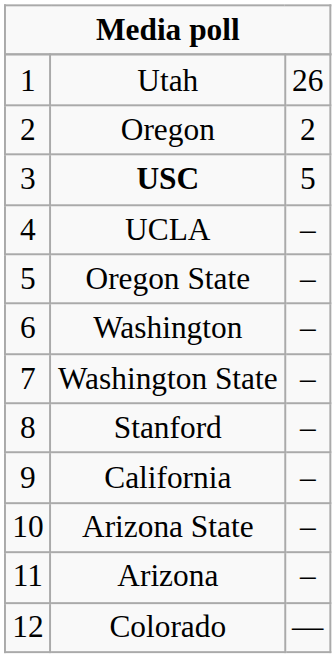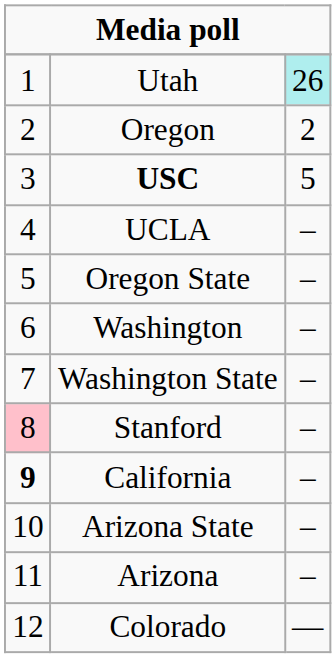Utah | column 3: no background -> paleturquoise background
Stanford | column 1: no background -> pink background
California | column 1: normal -> bold
